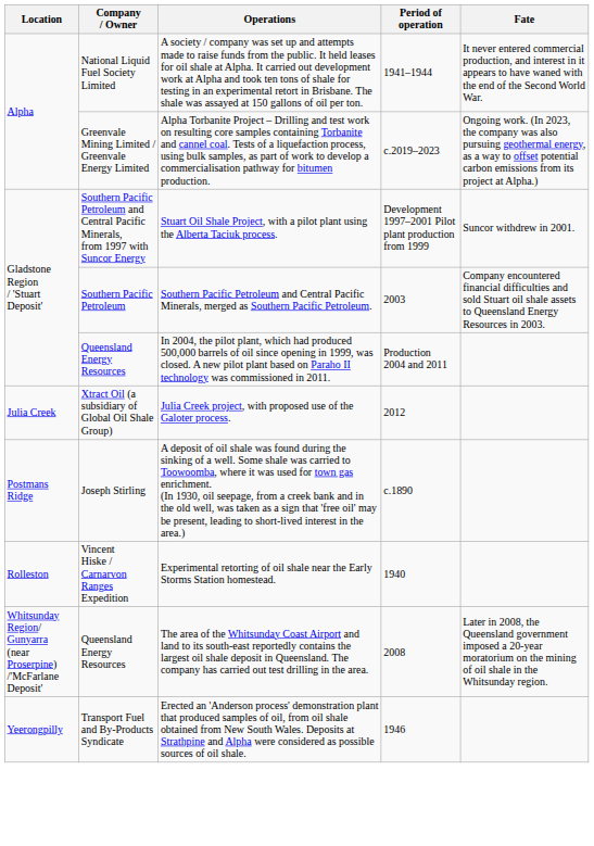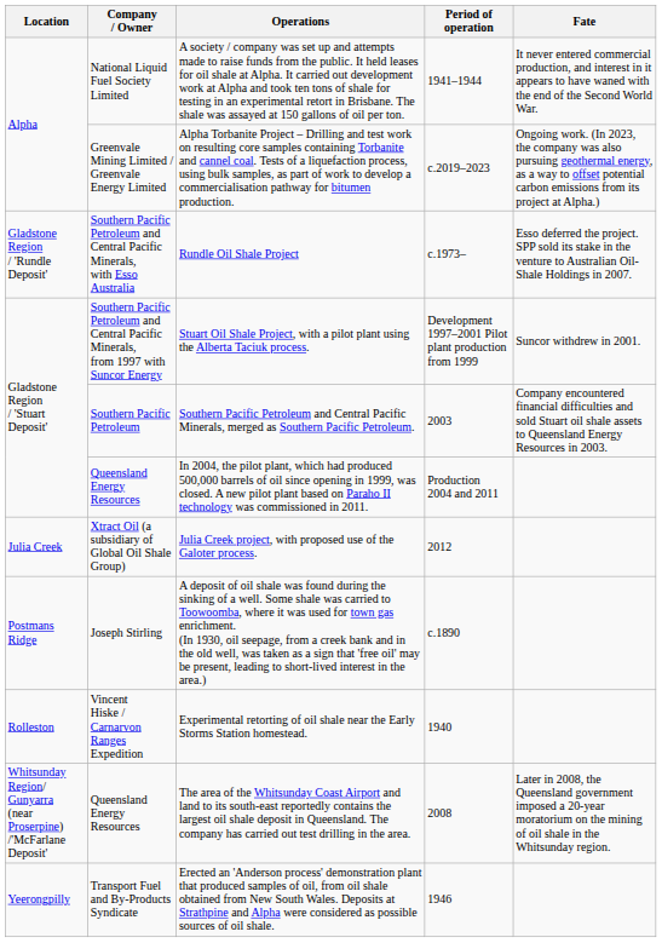+ row: Gladstone Region / 'Rundle Deposit' | Southern Pacific Petroleum and Central Pacific Minerals, with Esso Australia | Rundle Oil Shale Project | c.1973– | Esso deferred the project. SPP sold its stake in the venture to Australian Oil-Shale Holdings in 2007.
